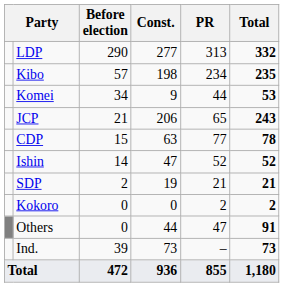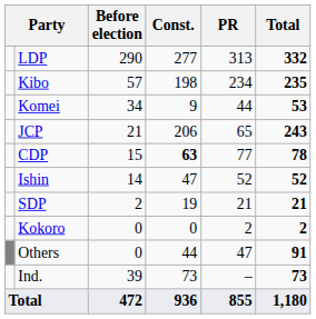CDP | Const.: normal -> bold
